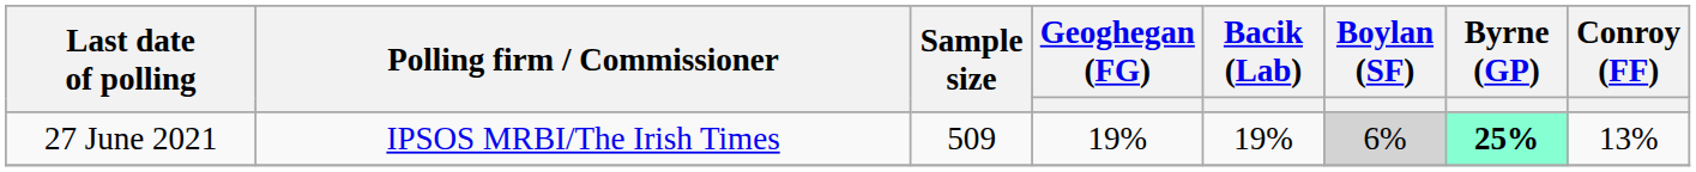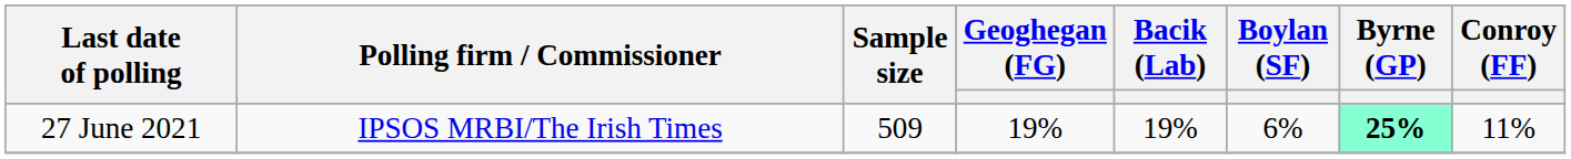27 June 2021 | Boylan (SF): lightgrey background -> no background
27 June 2021 | Conroy (FF): 13% -> 11%
